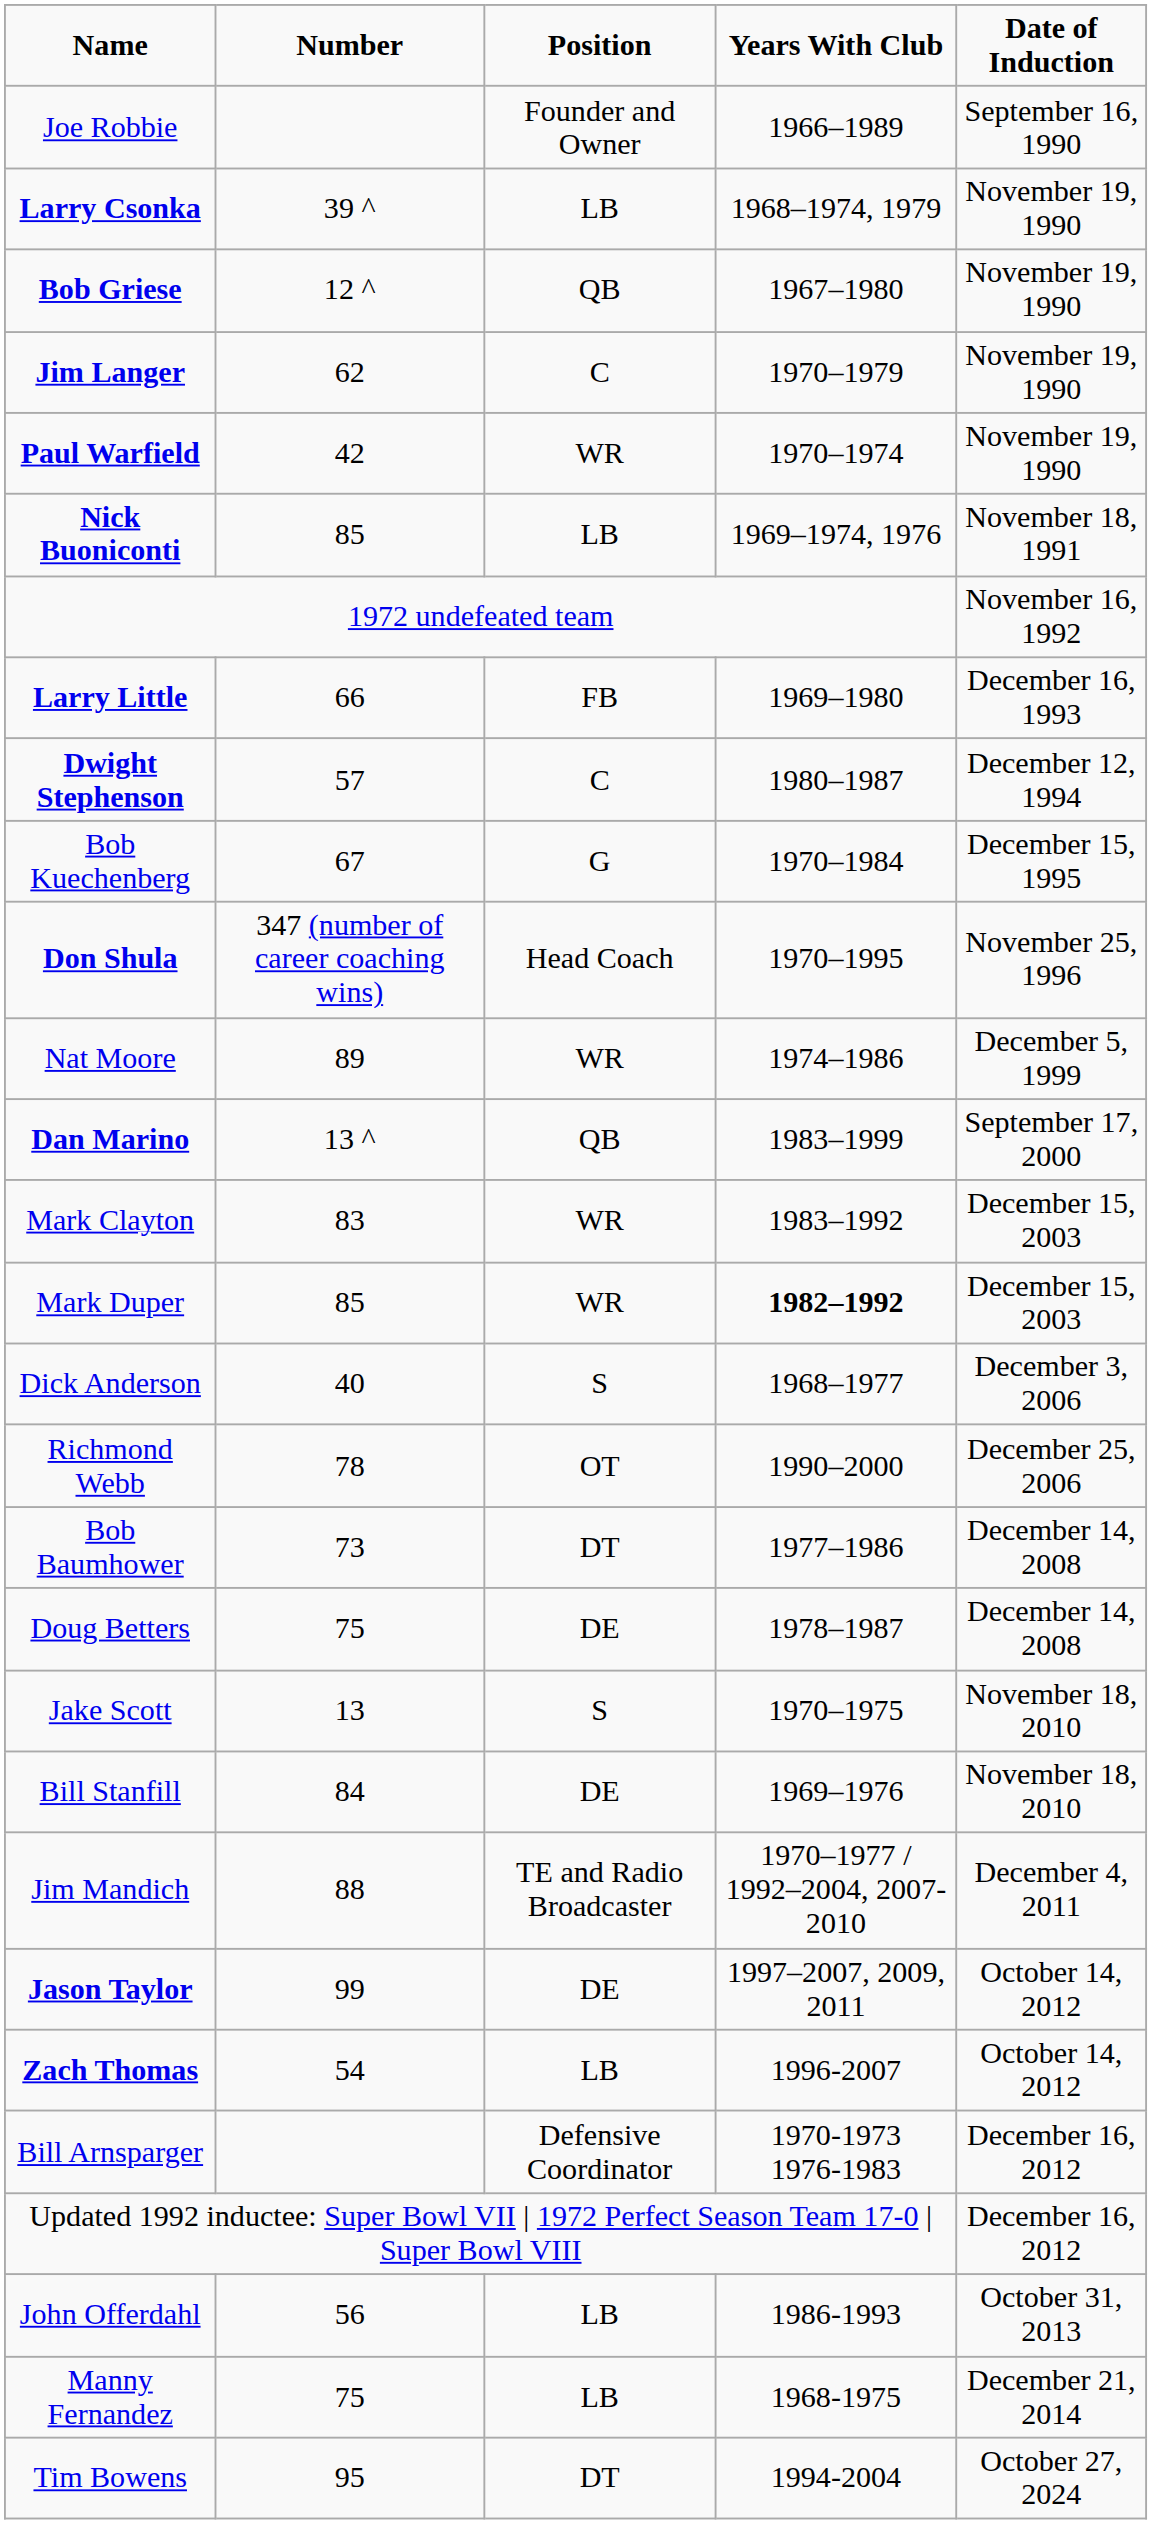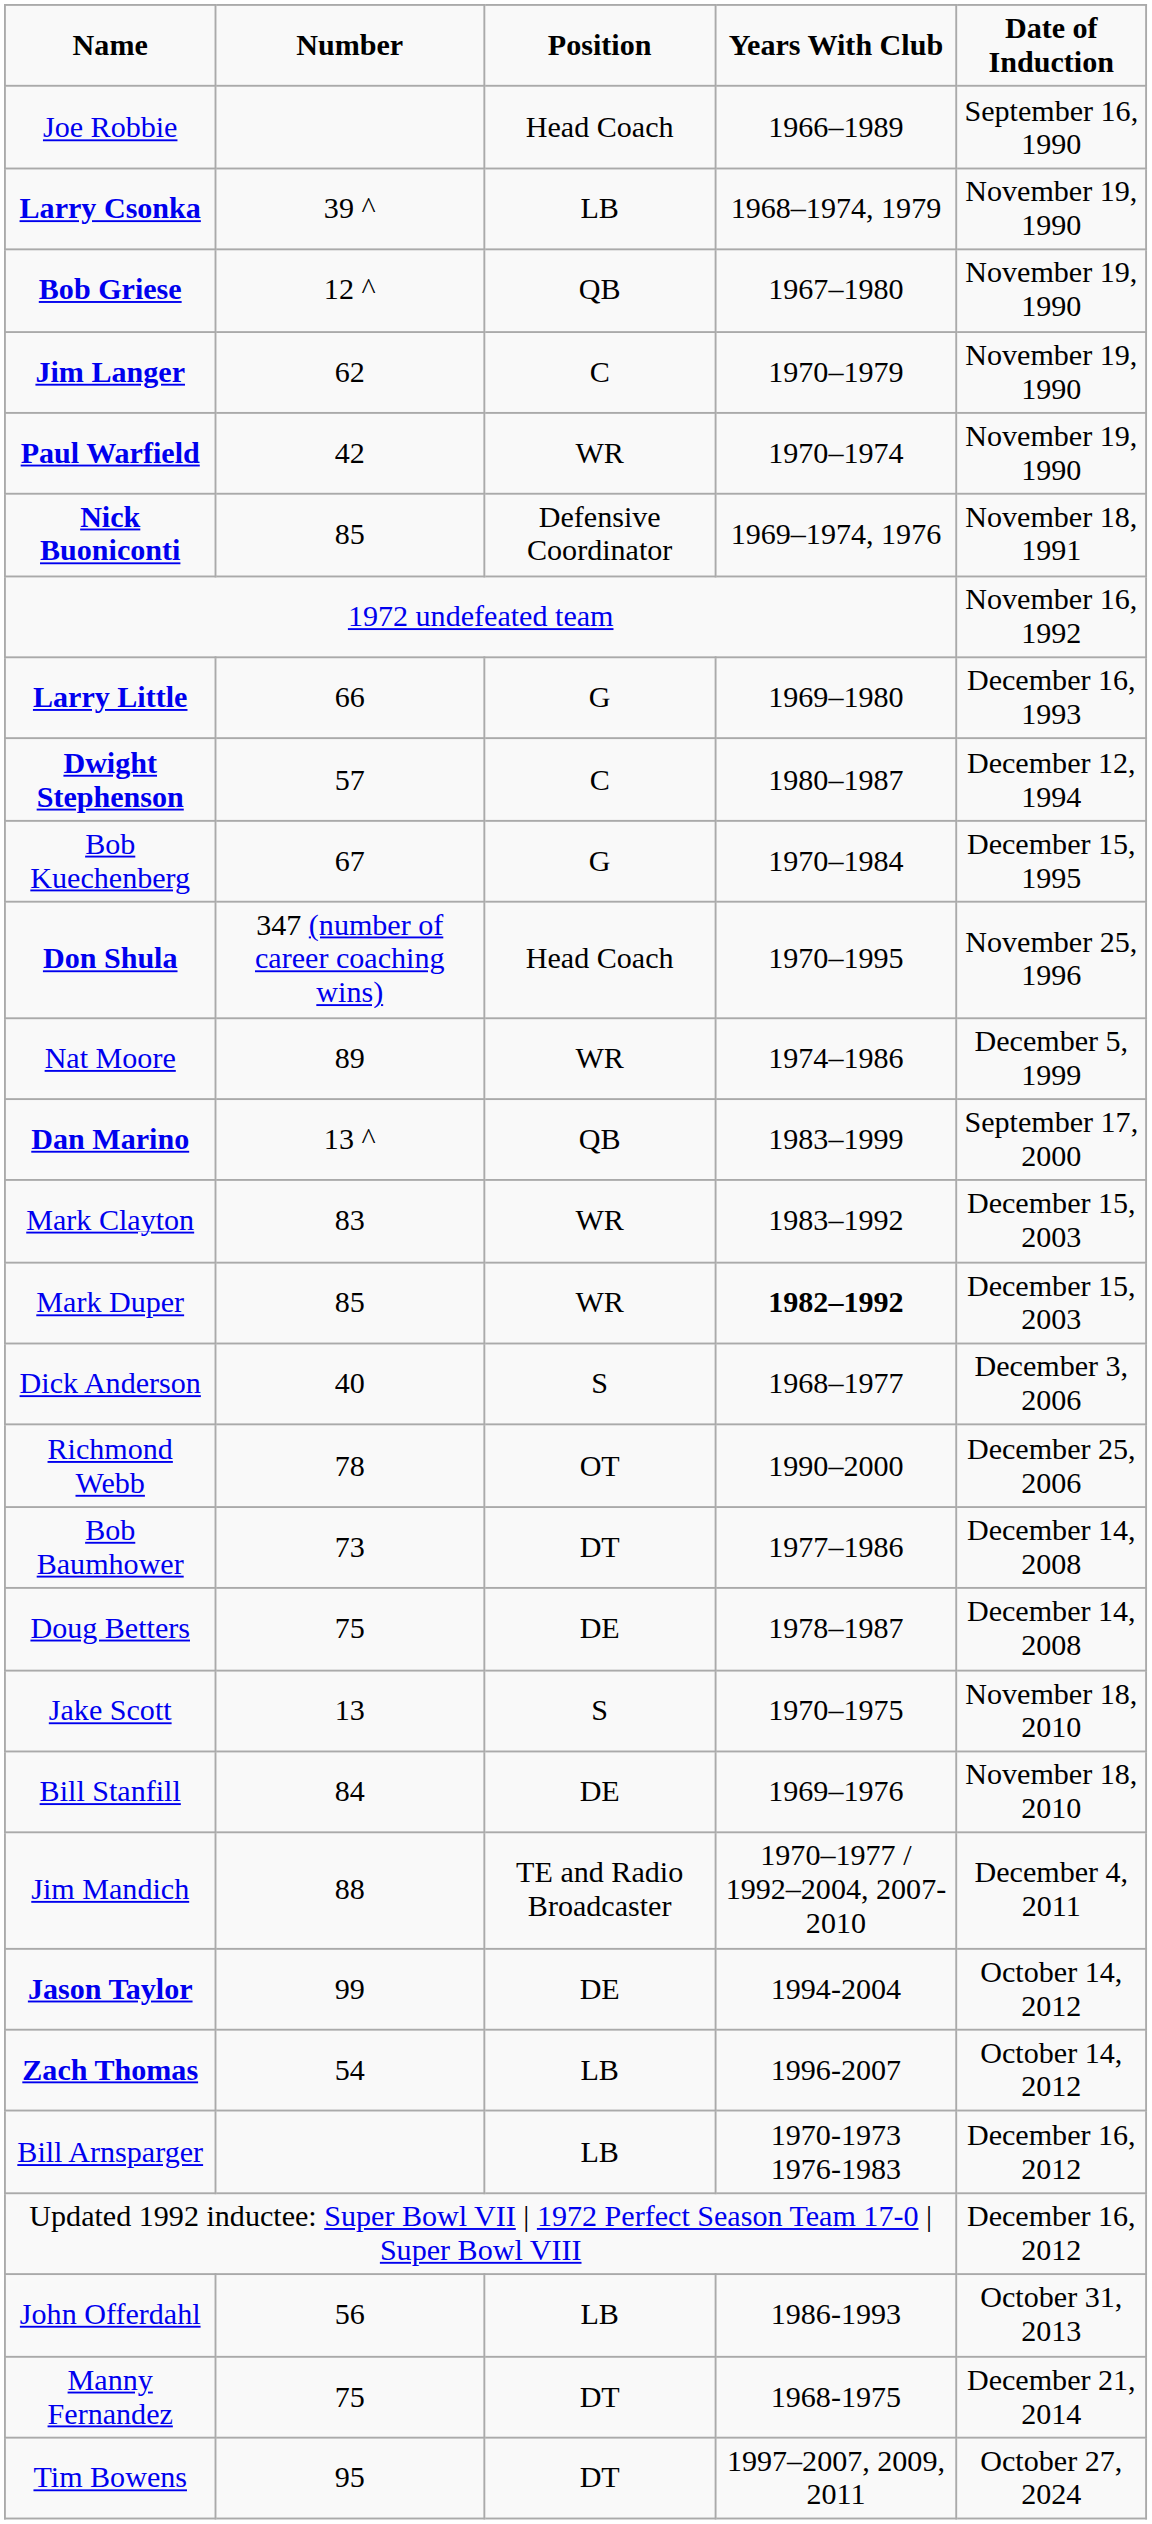Joe Robbie | Position: Founder and Owner -> Head Coach
Nick Buoniconti | Position: LB -> Defensive Coordinator
Larry Little | Position: FB -> G
Jason Taylor | Years With Club: 1997–2007, 2009, 2011 -> 1994-2004
Bill Arnsparger | Position: Defensive Coordinator -> LB
Manny Fernandez | Position: LB -> DT
Tim Bowens | Years With Club: 1994-2004 -> 1997–2007, 2009, 2011
